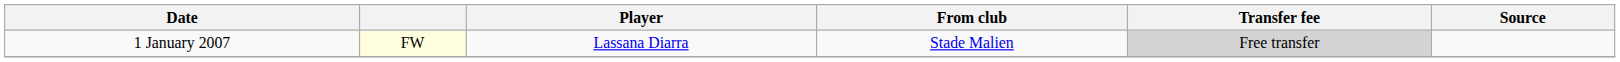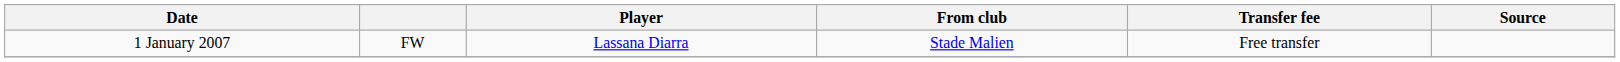1 January 2007 | column 2: lightyellow background -> no background
1 January 2007 | Transfer fee: lightgrey background -> no background
